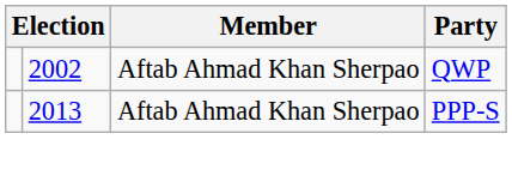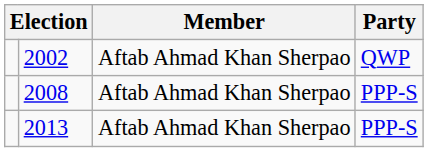+ row: 2008 | Aftab Ahmad Khan Sherpao | PPP-S
